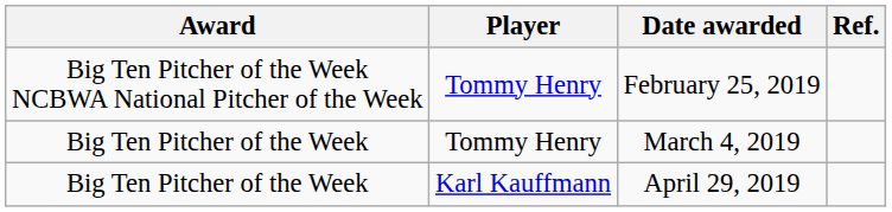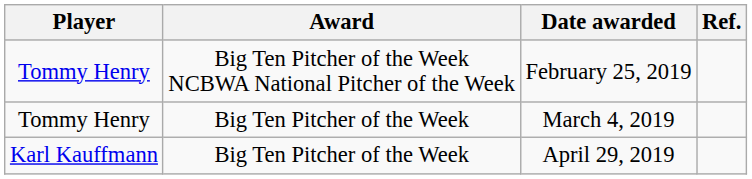columns swapped: Player <-> Award
